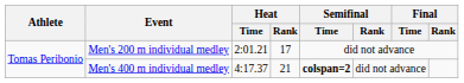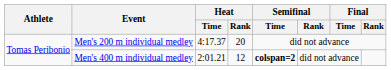Men's 200 m individual medley | Heat / Time: 2:01.21 -> 4:17.37
Men's 200 m individual medley | Heat / Rank: 17 -> 20
Men's 400 m individual medley | Heat / Time: 4:17.37 -> 2:01.21
Men's 400 m individual medley | Heat / Rank: 21 -> 12
